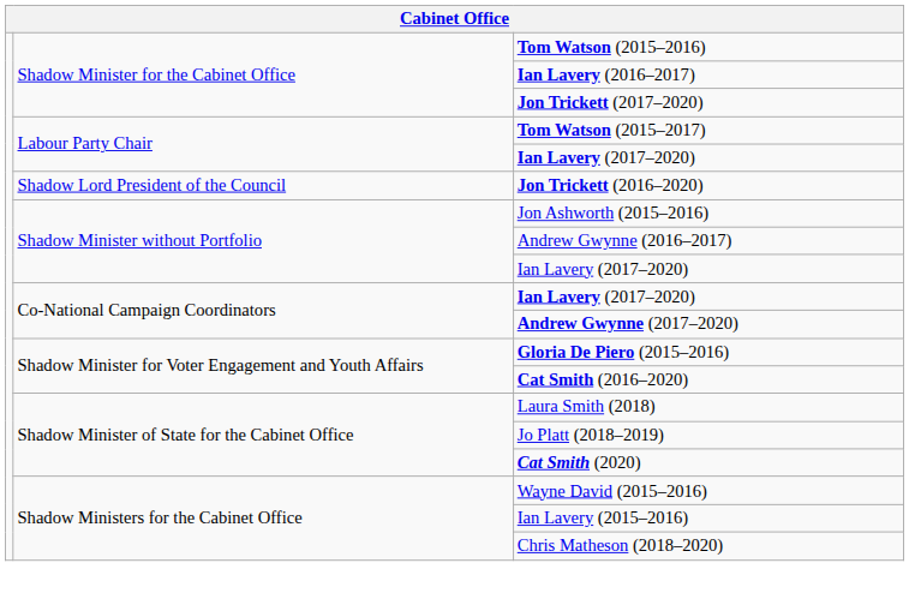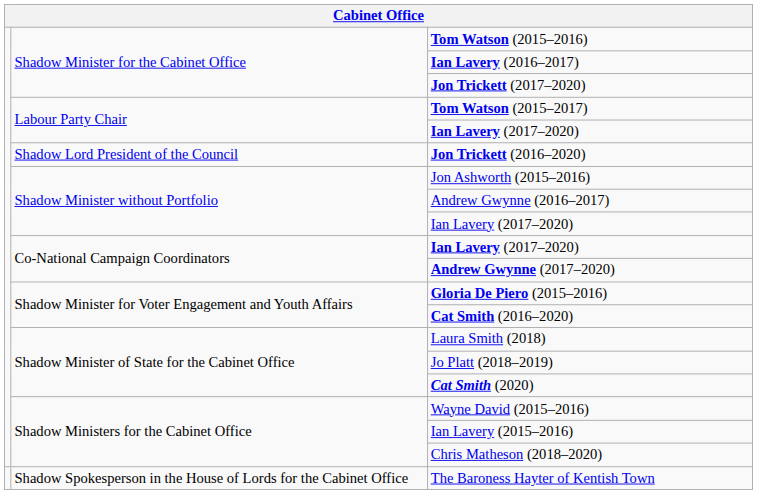+ row: Shadow Spokesperson in the House of Lords for the Cabinet Office | The Baroness Hayter of Kentish Town
